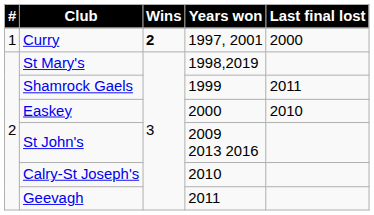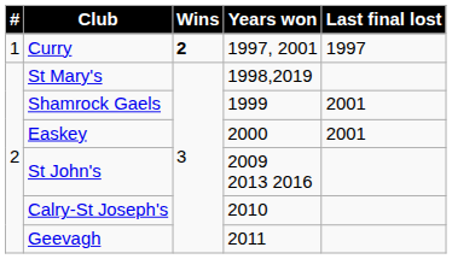Curry | Last final lost: 2000 -> 1997
Shamrock Gaels | Last final lost: 2011 -> 2001
Easkey | Last final lost: 2010 -> 2001
